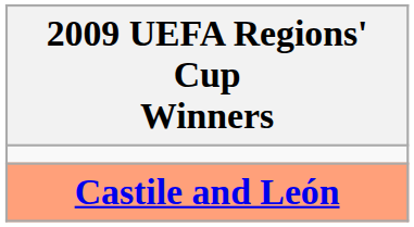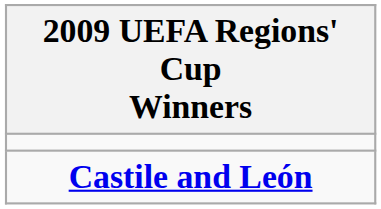row 3 | column 1: lightsalmon background -> no background
